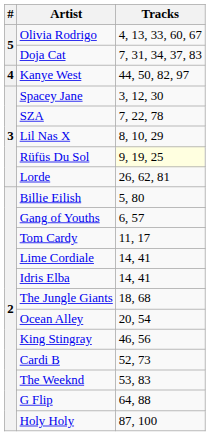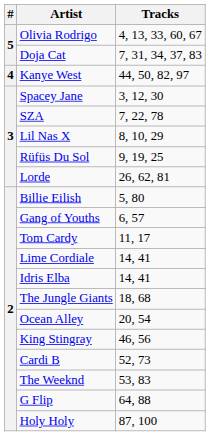Rüfüs Du Sol | Tracks: lightyellow background -> no background
